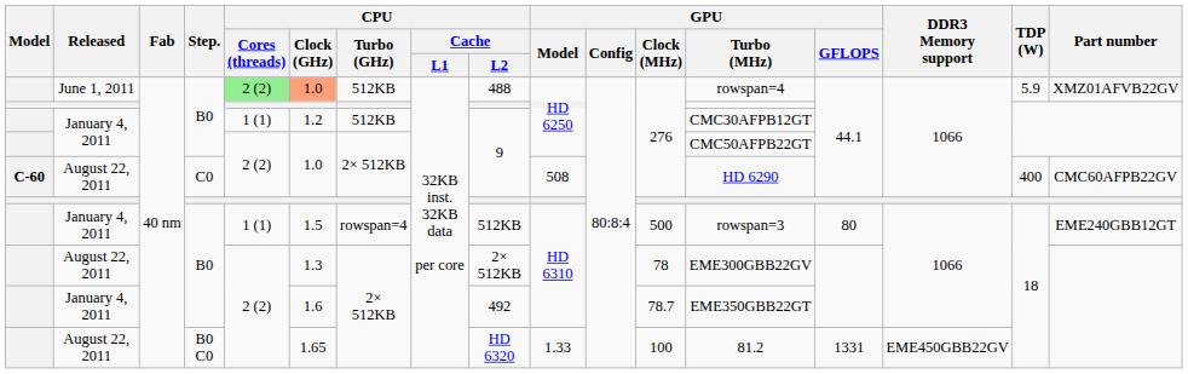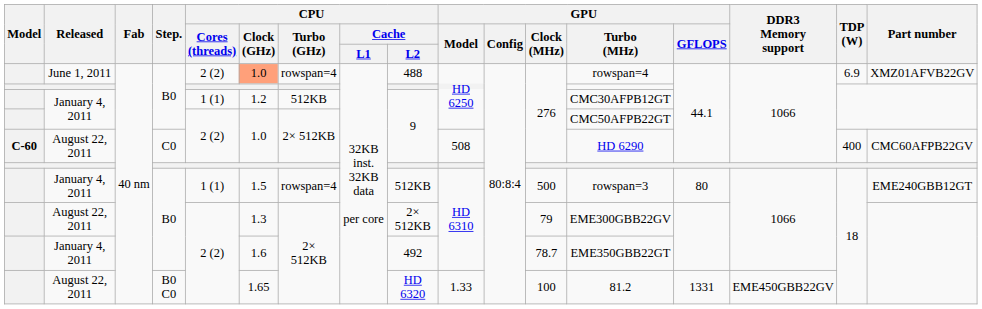June 1, 2011 | CPU / Cores (threads): lightgreen background -> no background
June 1, 2011 | CPU / Turbo (GHz): 512KB -> rowspan=4
June 1, 2011 | TDP (W): 5.9 -> 6.9
August 22, 2011 / B0 | GPU / Clock (MHz): 78 -> 79
